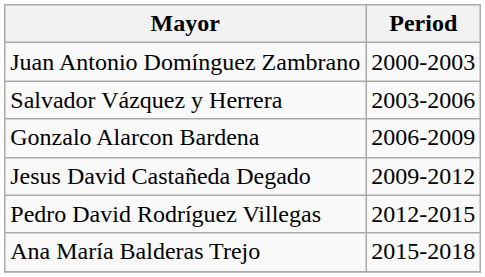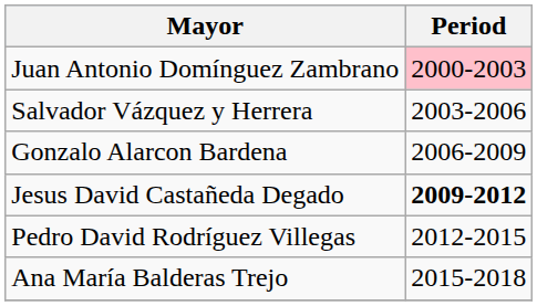Juan Antonio Domínguez Zambrano | Period: no background -> pink background
Jesus David Castañeda Degado | Period: normal -> bold
